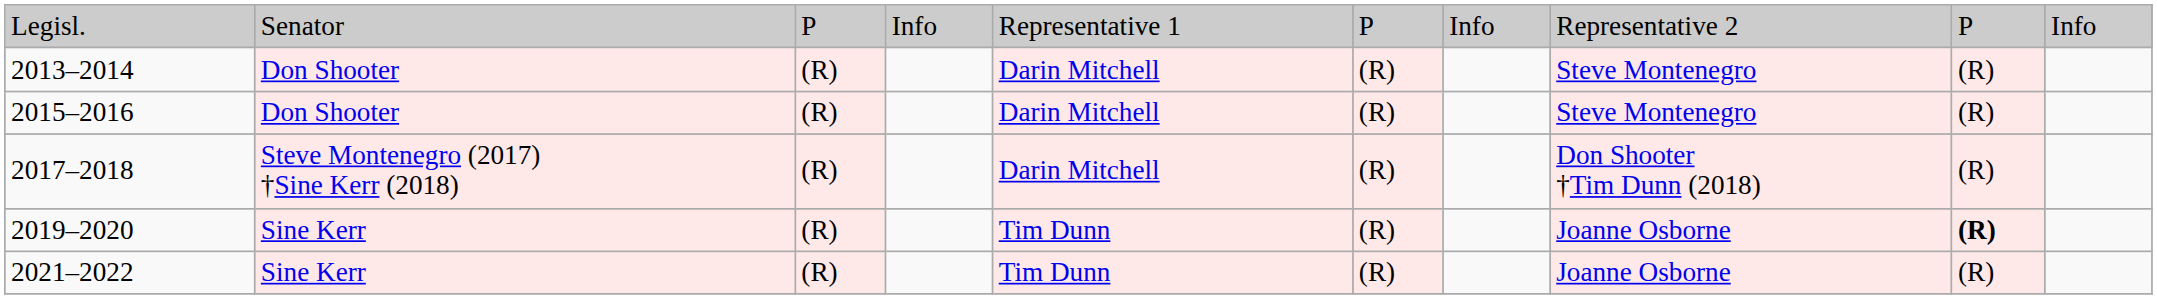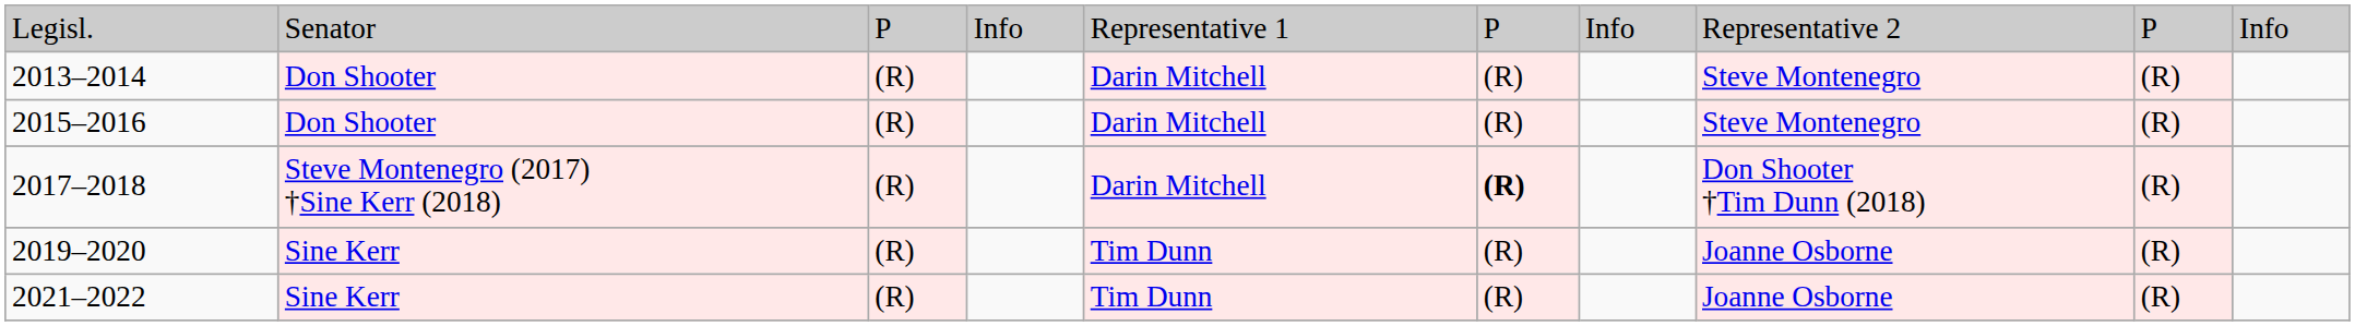2017–2018 | column 6: normal -> bold
2019–2020 | column 9: bold -> normal
